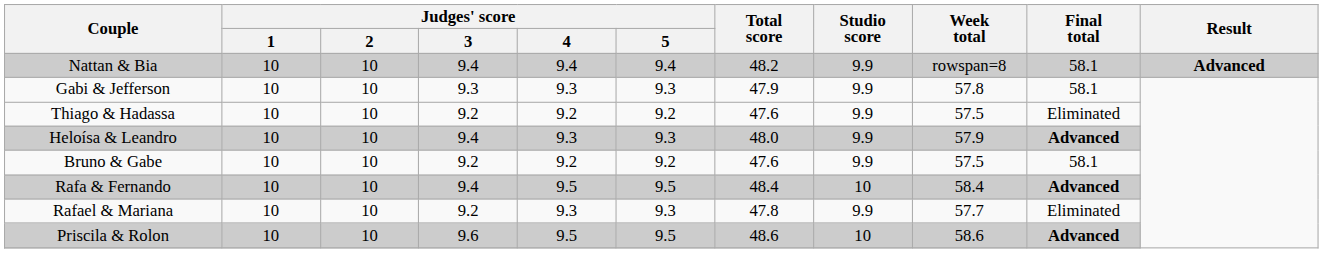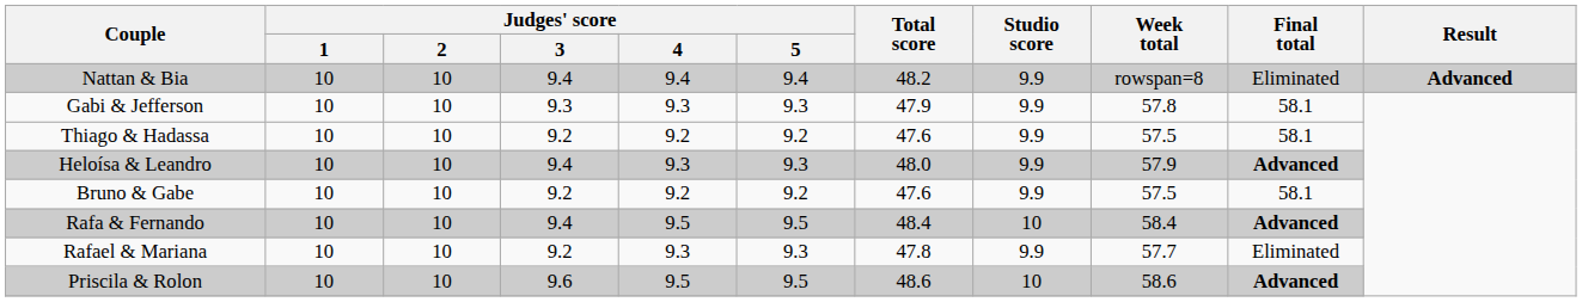Nattan & Bia | Final total: 58.1 -> Eliminated
Thiago & Hadassa | Final total: Eliminated -> 58.1
